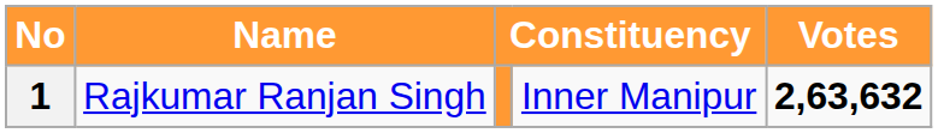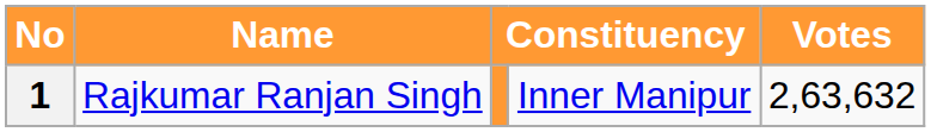1 | Votes: bold -> normal
